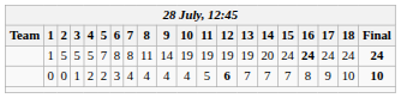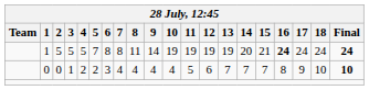row 3 | 15: 24 -> 21
row 4 | 12: bold -> normal
